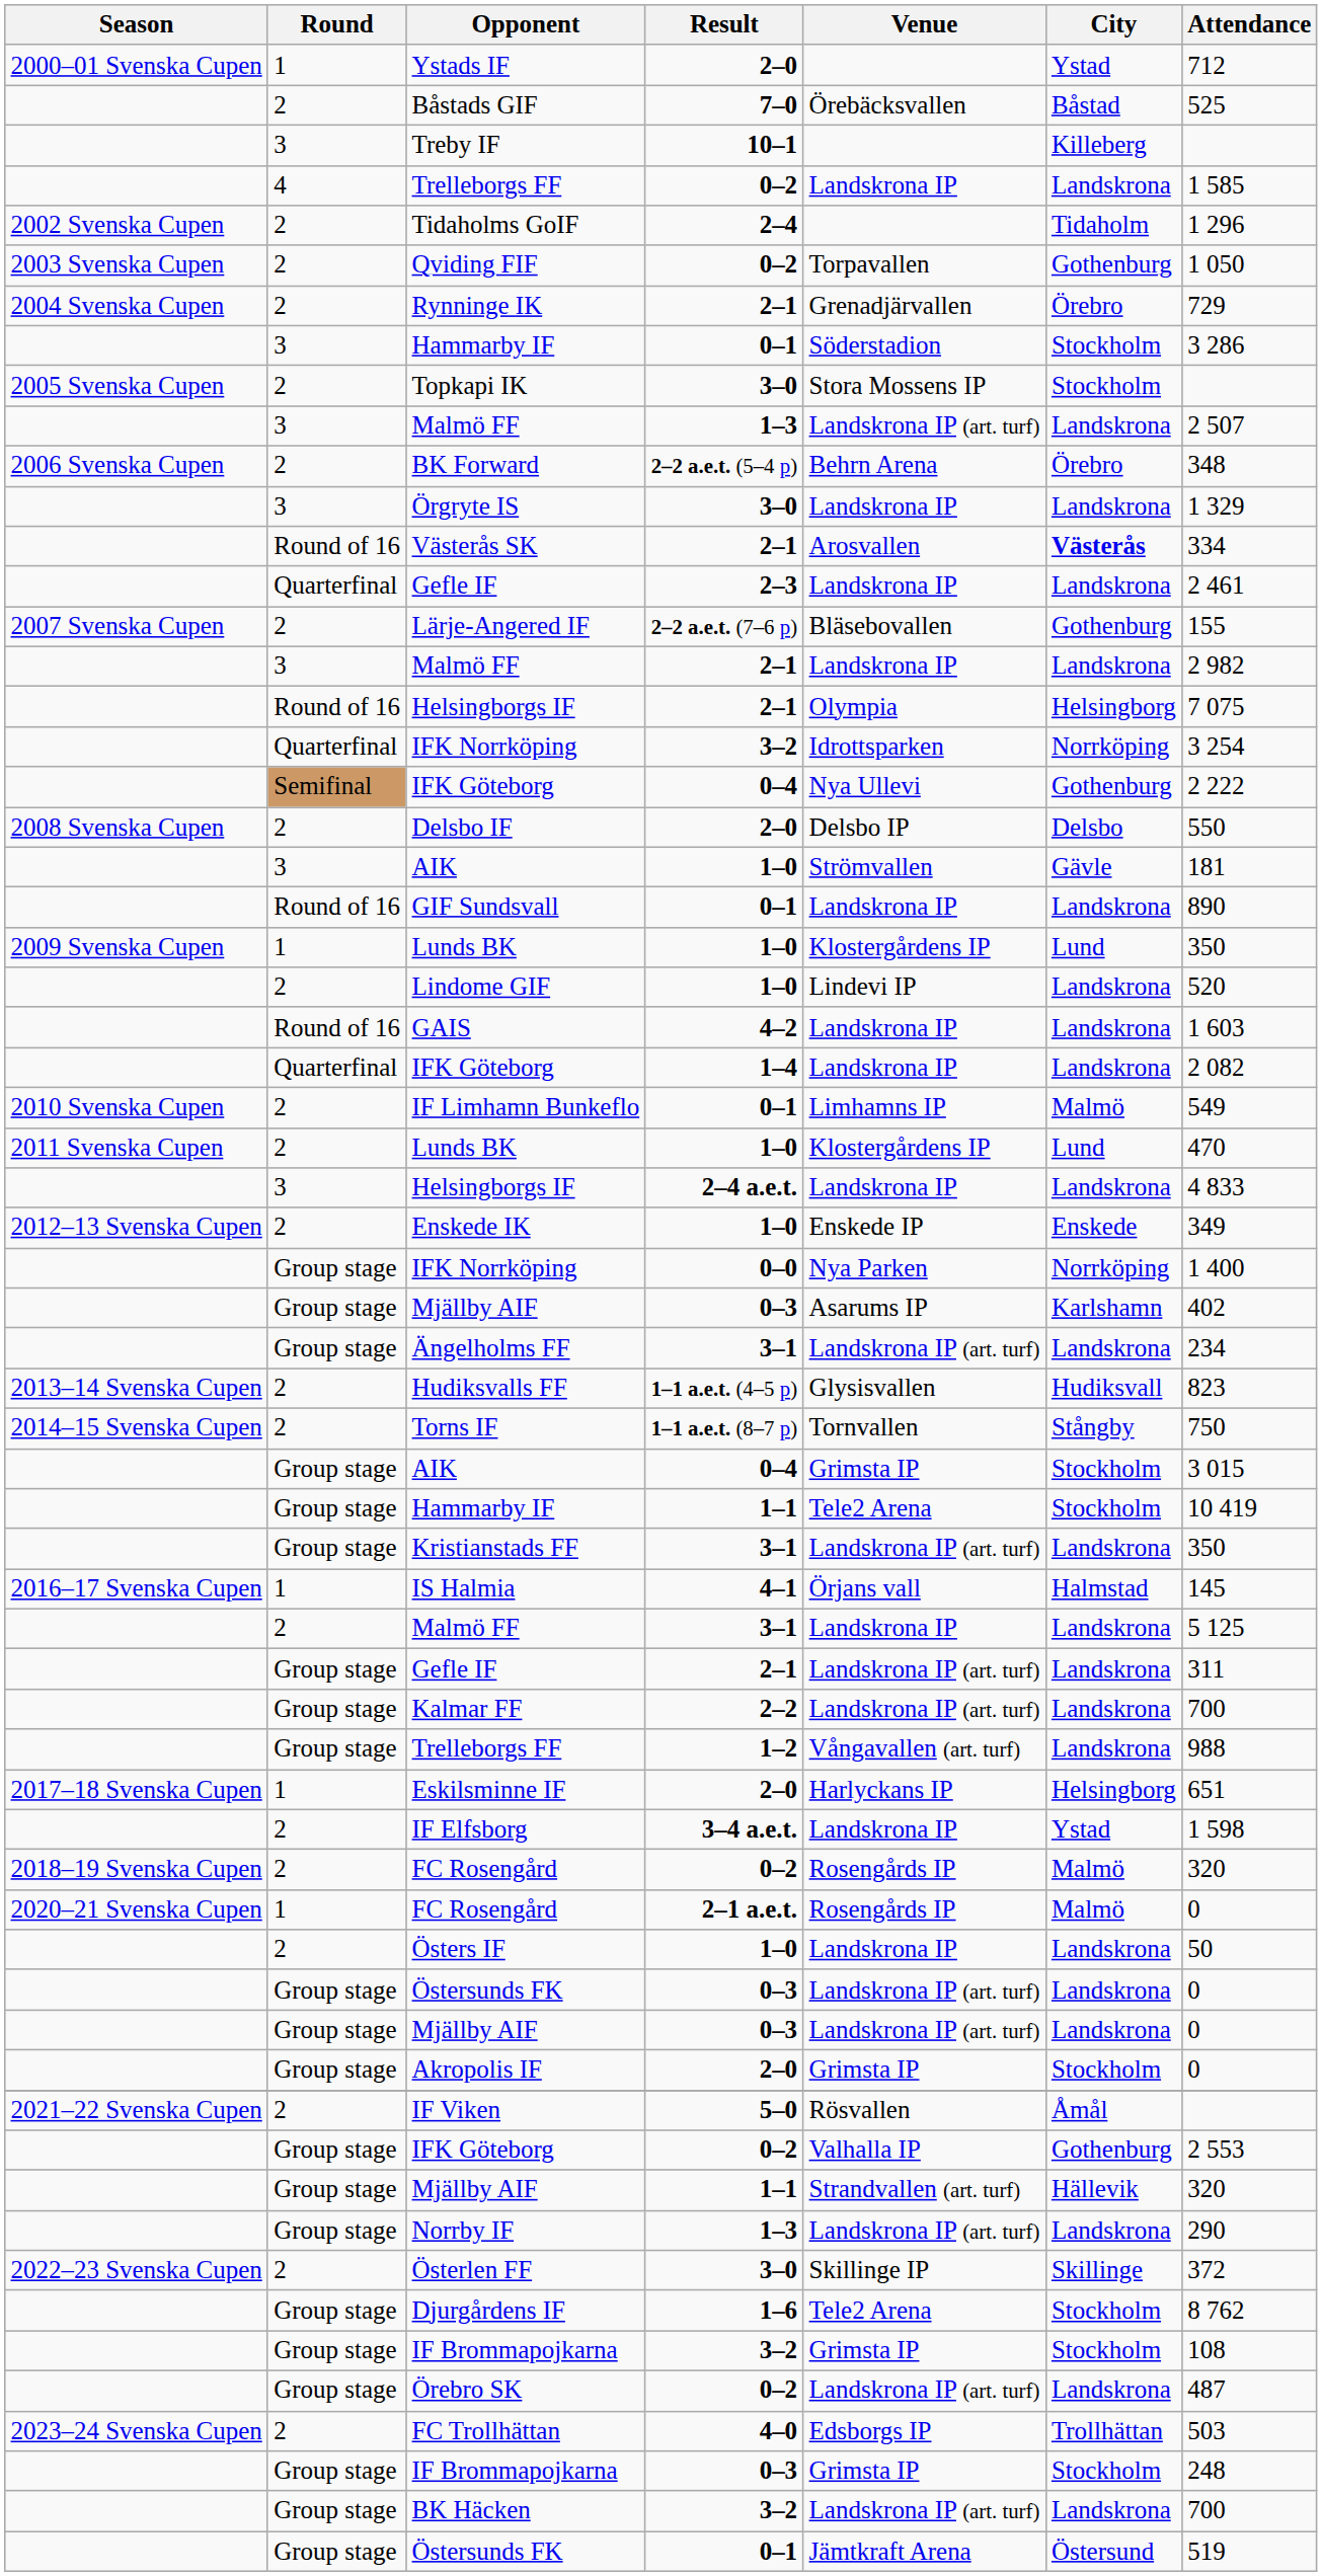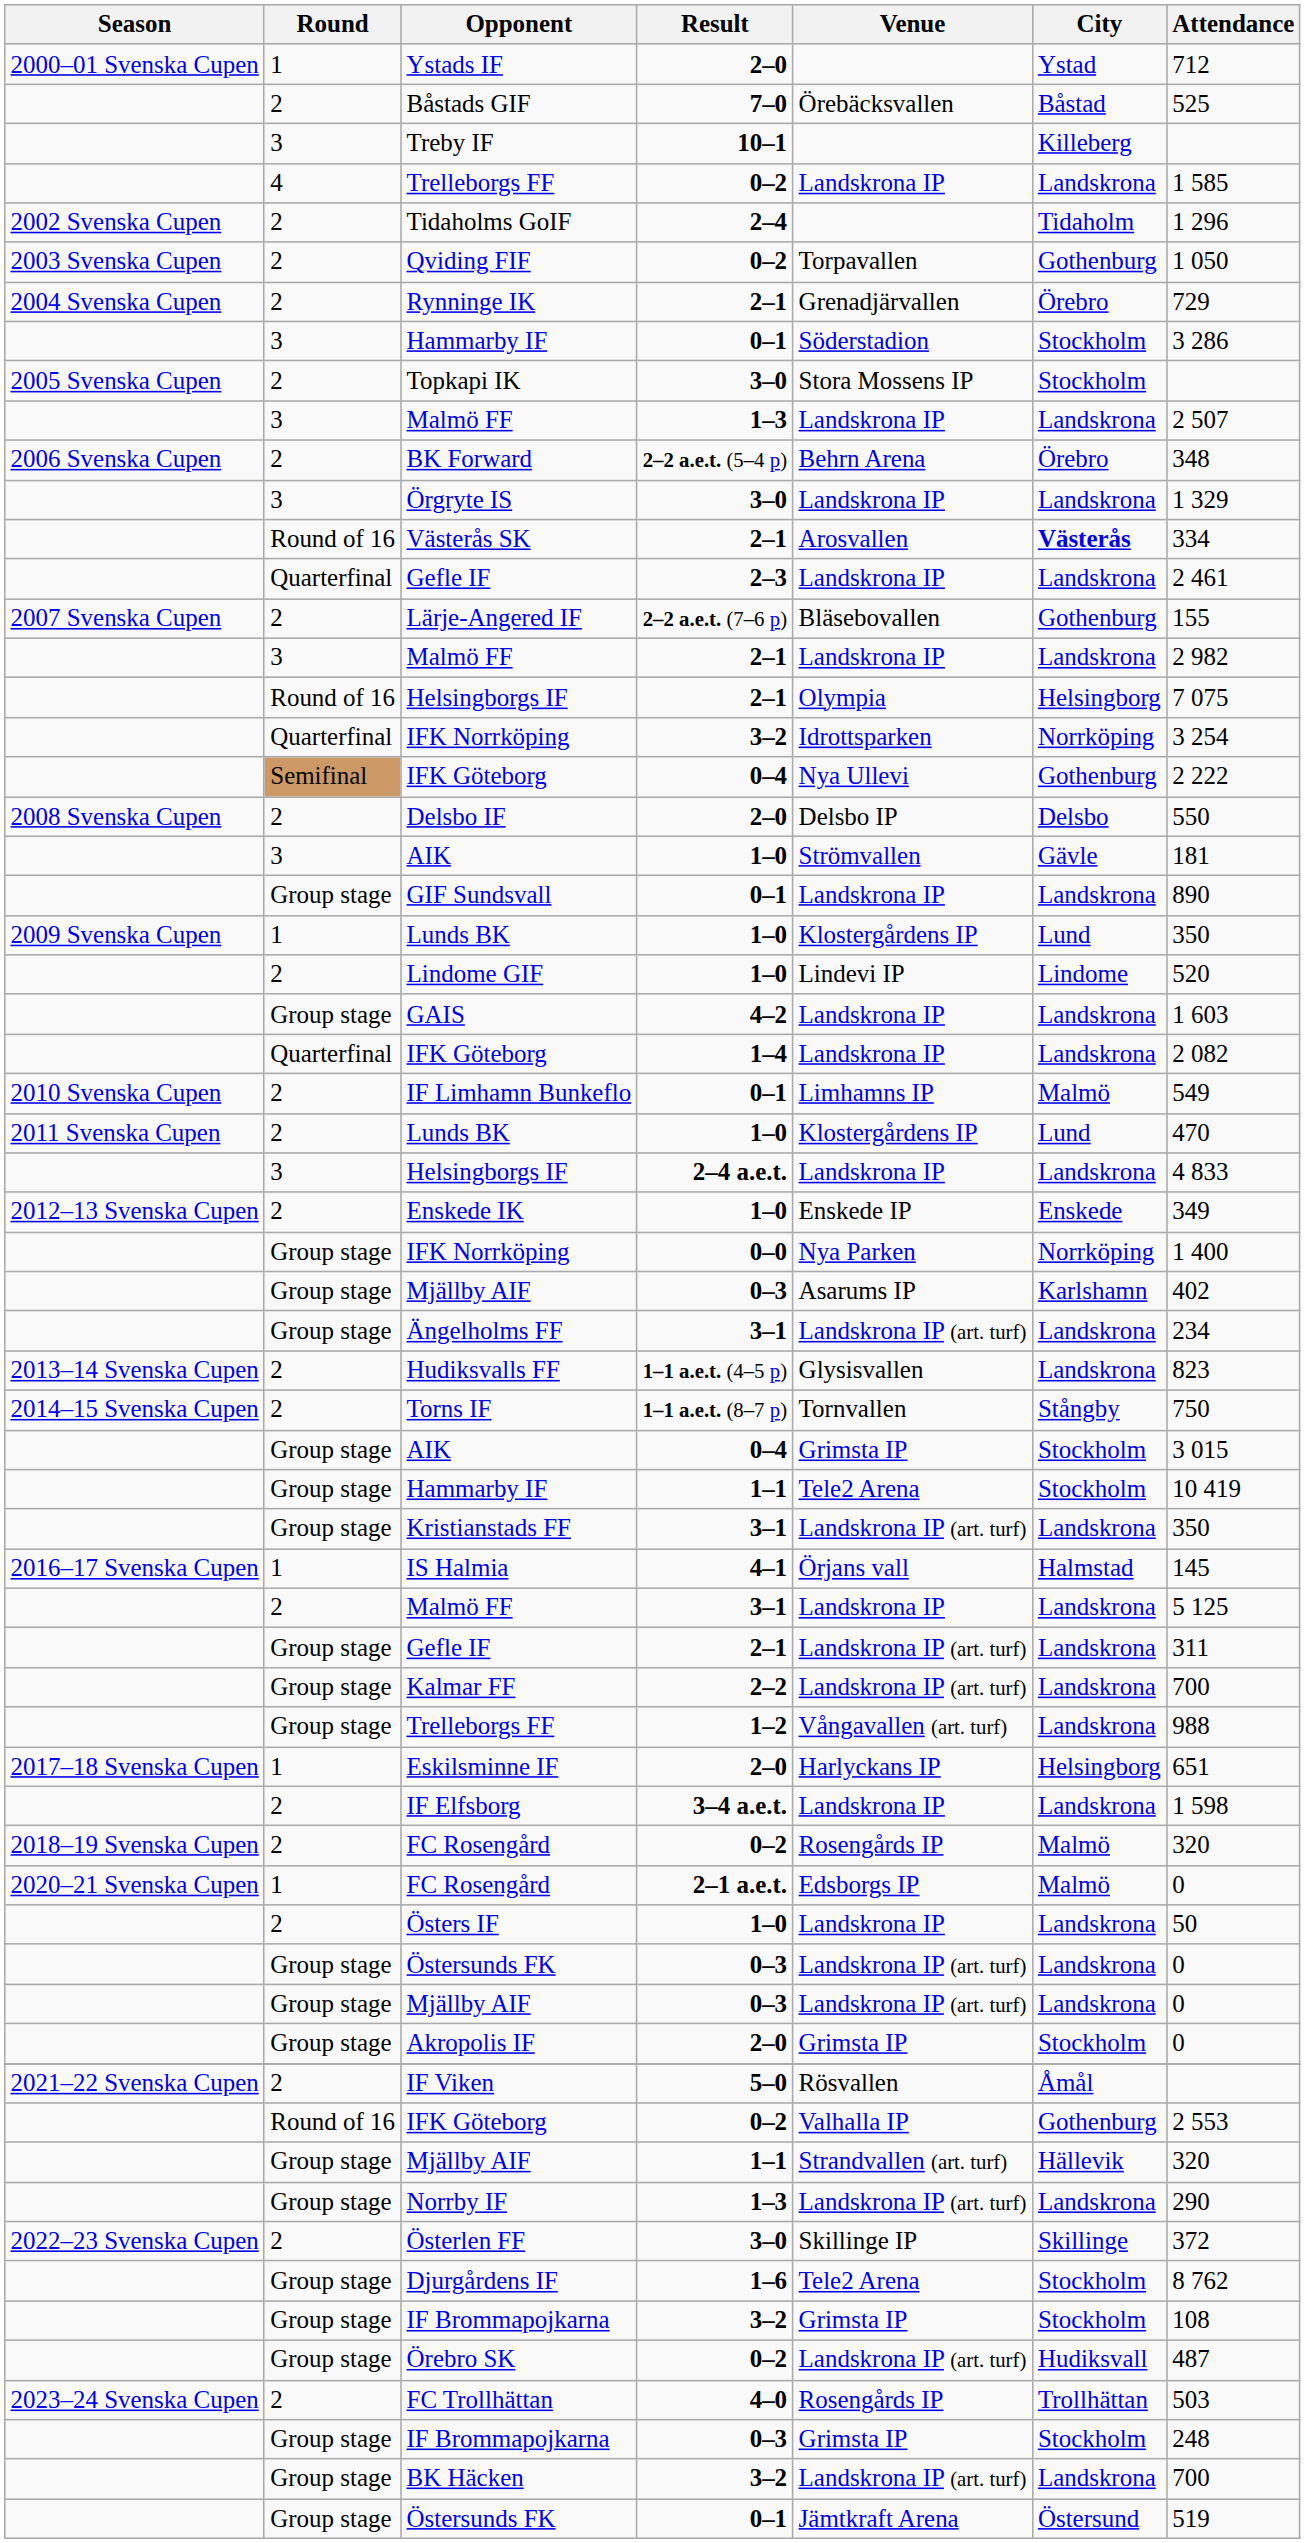Malmö FF / 1–3 | Venue: Landskrona IP (art. turf) -> Landskrona IP
GIF Sundsvall | Round: Round of 16 -> Group stage
Lindome GIF | City: Landskrona -> Lindome
GAIS | Round: Round of 16 -> Group stage
Hudiksvalls FF | City: Hudiksvall -> Landskrona
IF Elfsborg | City: Ystad -> Landskrona
FC Rosengård / 2–1 a.e.t. | Venue: Rosengårds IP -> Edsborgs IP
IFK Göteborg / 0–2 | Round: Group stage -> Round of 16
Örebro SK | City: Landskrona -> Hudiksvall
FC Trollhättan | Venue: Edsborgs IP -> Rosengårds IP
